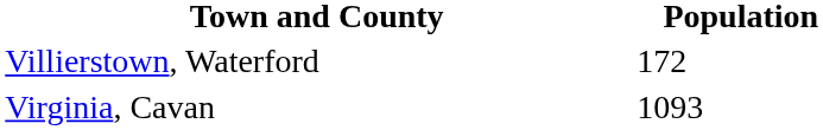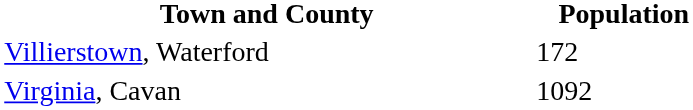Virginia, Cavan | Population: 1093 -> 1092
